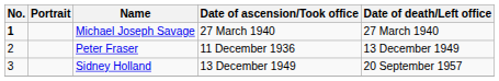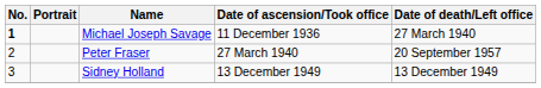Michael Joseph Savage | Date of ascension/Took office: 27 March 1940 -> 11 December 1936
Peter Fraser | Date of ascension/Took office: 11 December 1936 -> 27 March 1940
Peter Fraser | Date of death/Left office: 13 December 1949 -> 20 September 1957
Sidney Holland | Date of death/Left office: 20 September 1957 -> 13 December 1949
